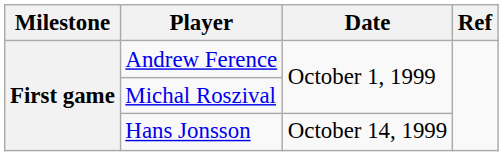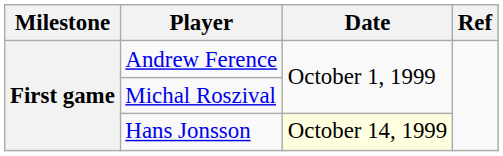Hans Jonsson | Date: no background -> lightyellow background
